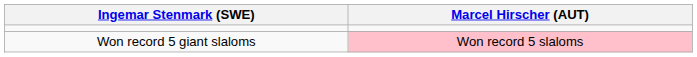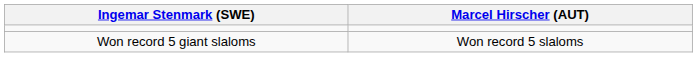Won record 5 giant slaloms | Marcel Hirscher (AUT): pink background -> no background
